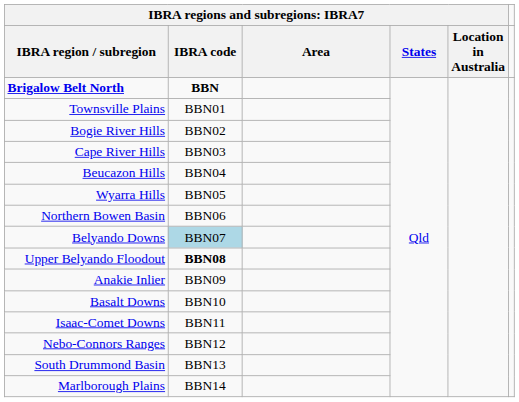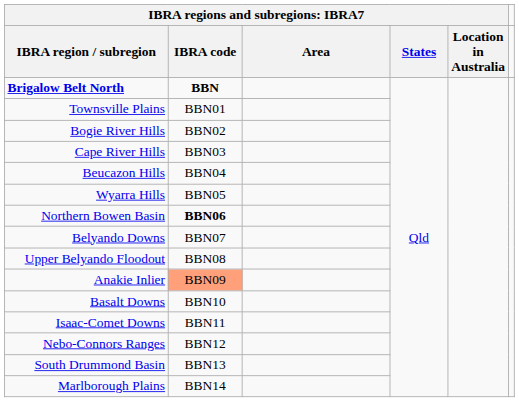Northern Bowen Basin | column 2: normal -> bold
Belyando Downs | column 2: lightblue background -> no background
Upper Belyando Floodout | column 2: bold -> normal
Anakie Inlier | column 2: no background -> lightsalmon background
